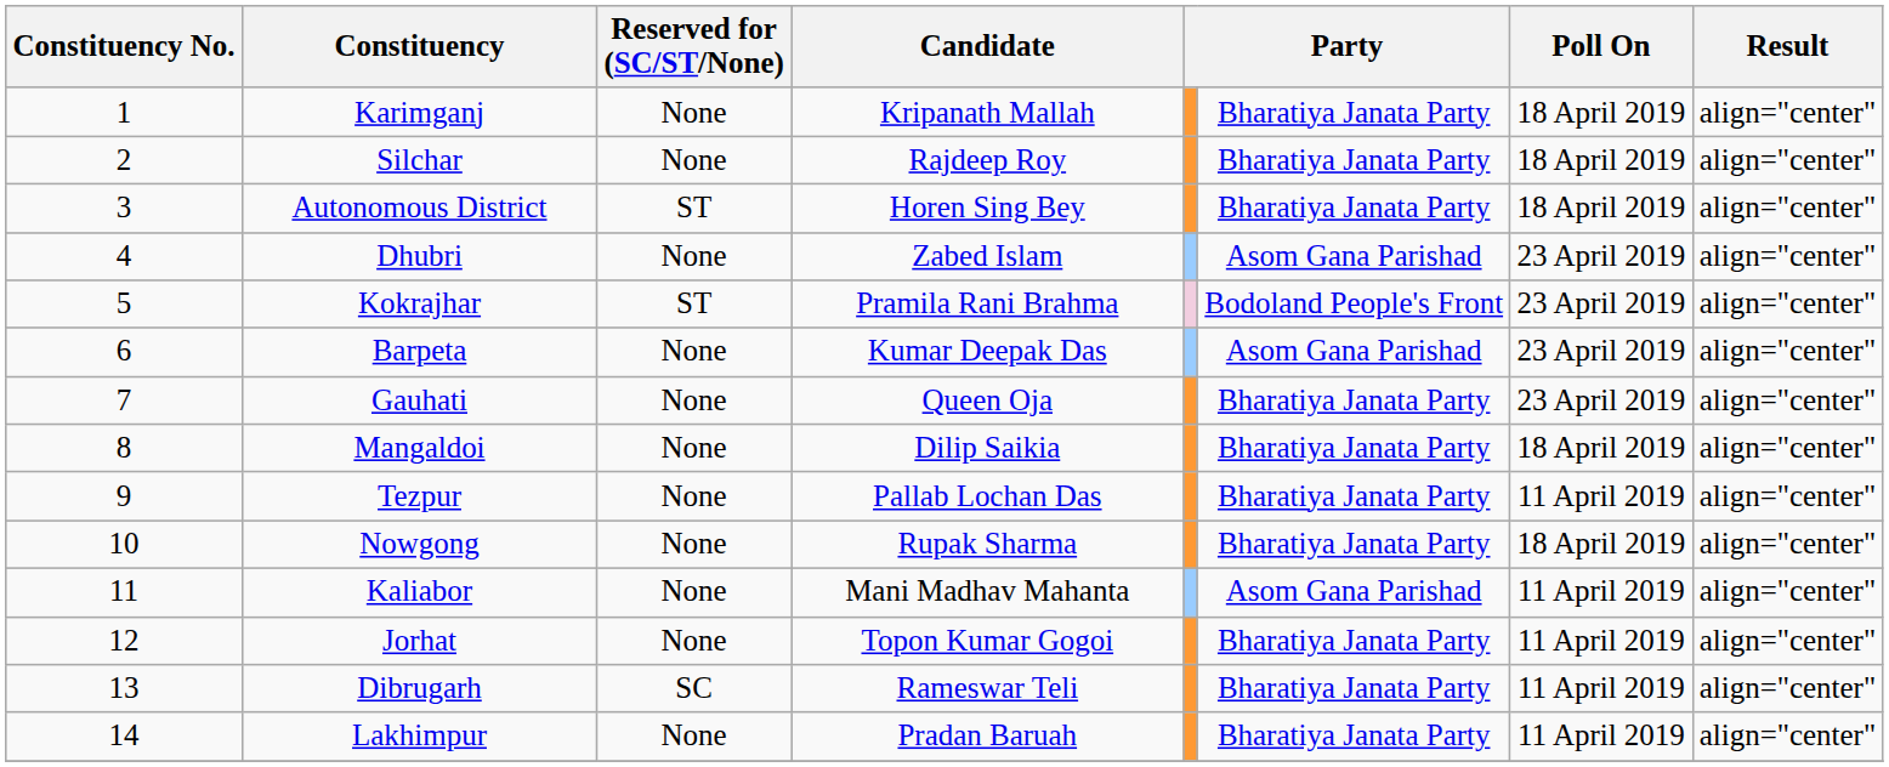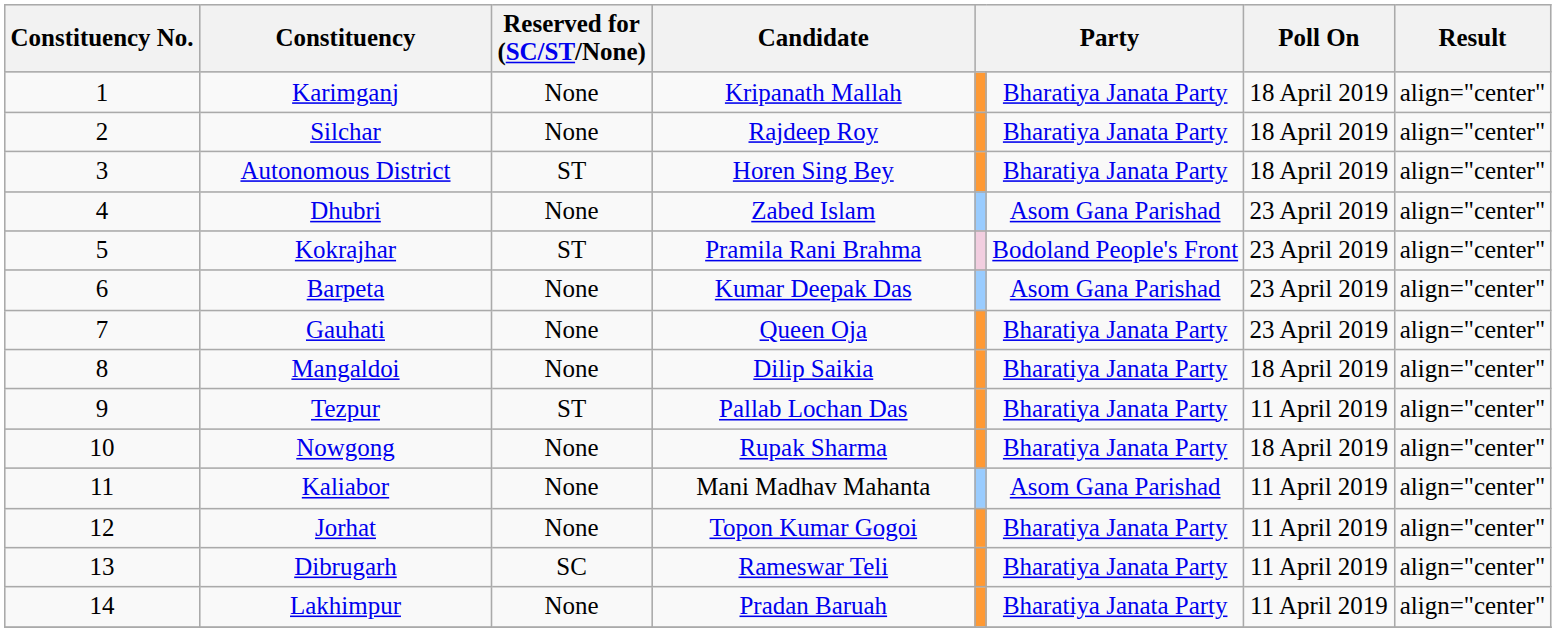Tezpur | Reserved for (SC/ST/None): None -> ST
